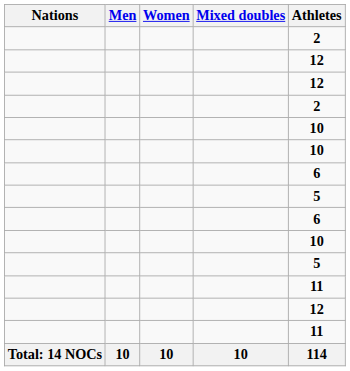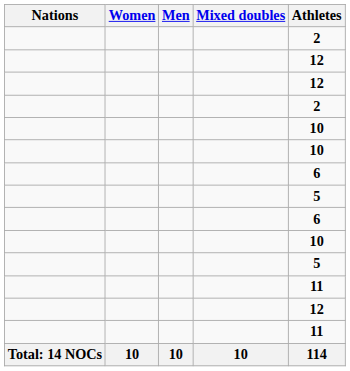columns swapped: Men <-> Women
